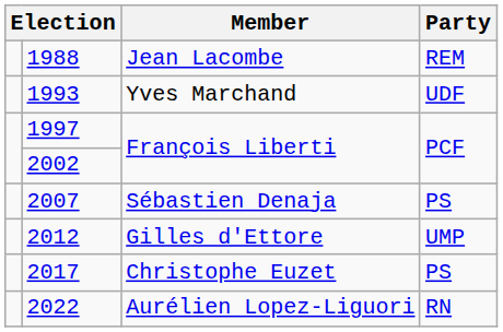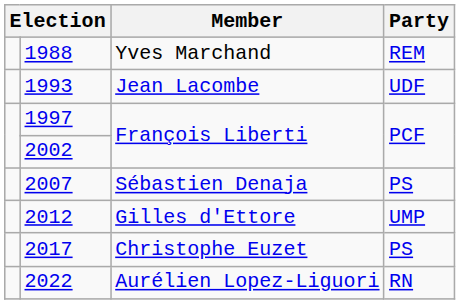1988 | Member: Jean Lacombe -> Yves Marchand
1993 | Member: Yves Marchand -> Jean Lacombe
